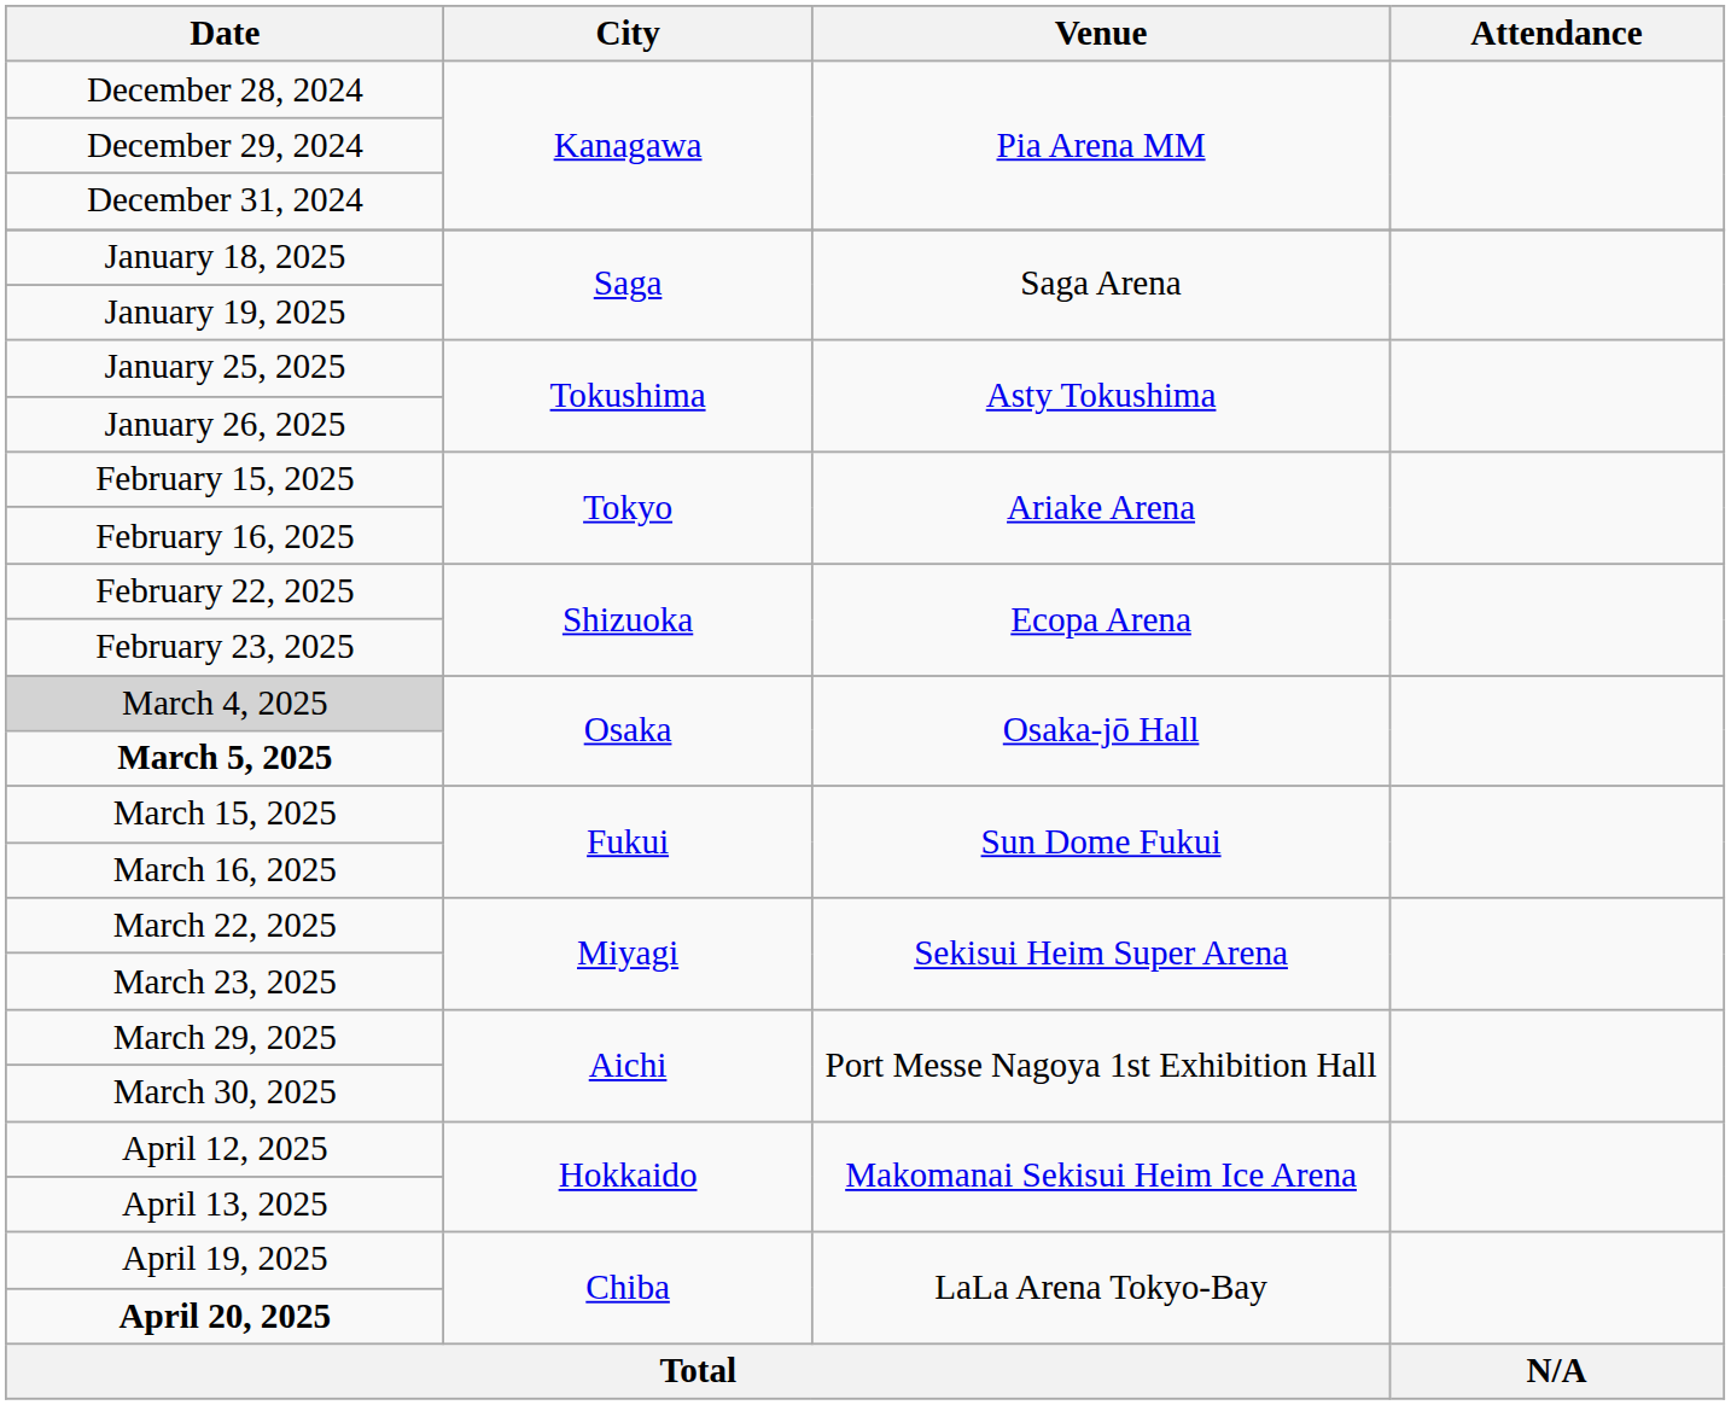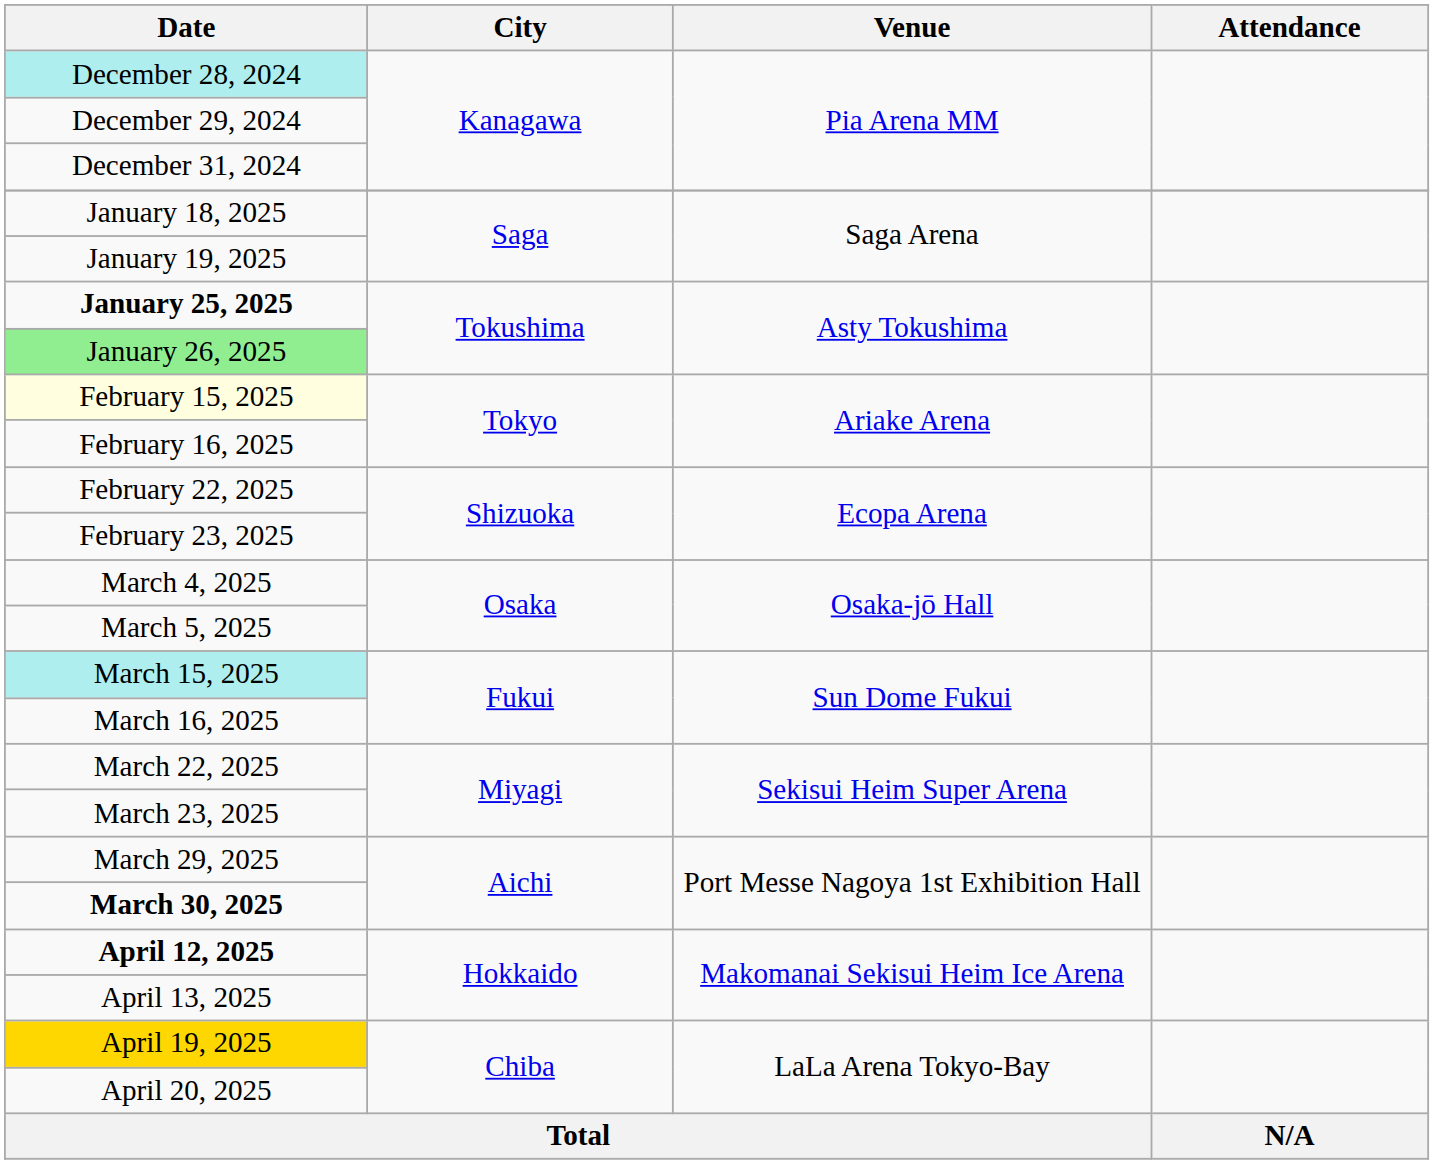December 28, 2024 | Date: no background -> paleturquoise background
January 25, 2025 | Date: normal -> bold
January 26, 2025 | Date: no background -> lightgreen background
February 15, 2025 | Date: no background -> lightyellow background
March 4, 2025 | Date: lightgrey background -> no background
March 5, 2025 | Date: bold -> normal
March 15, 2025 | Date: no background -> paleturquoise background
March 30, 2025 | Date: normal -> bold
April 12, 2025 | Date: normal -> bold
April 19, 2025 | Date: no background -> gold background
April 20, 2025 | Date: bold -> normal
